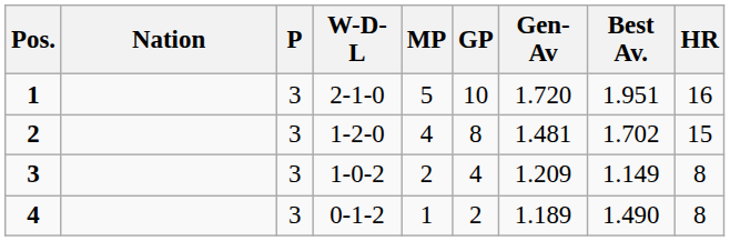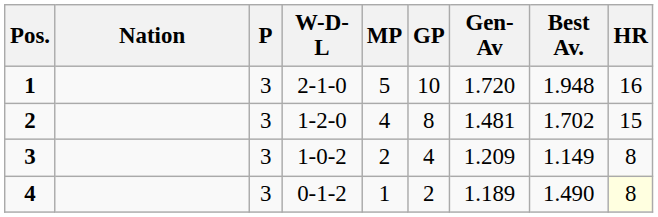row 2 | Best Av.: 1.951 -> 1.948
row 5 | HR: no background -> lightyellow background
